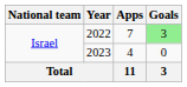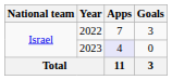2022 | Goals: lightgreen background -> no background
2023 | Apps: no background -> lavender background
